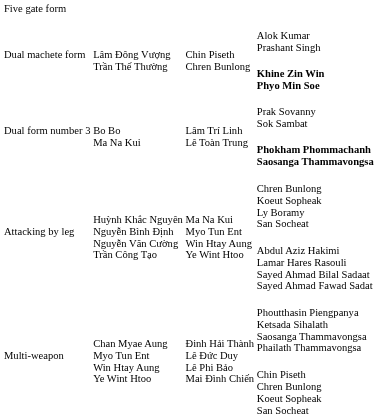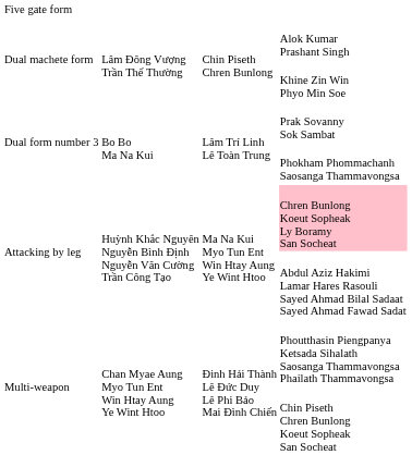Khine Zin Win Phyo Min Soe | column 4: bold -> normal
Phokham Phommachanh Saosanga Thammavongsa | column 4: bold -> normal
Chren Bunlong Koeut Sopheak Ly Boramy San Socheat | column 4: no background -> pink background
